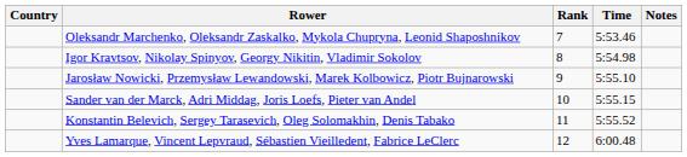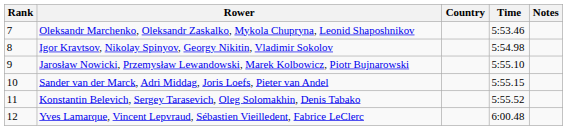columns swapped: Rank <-> Country
